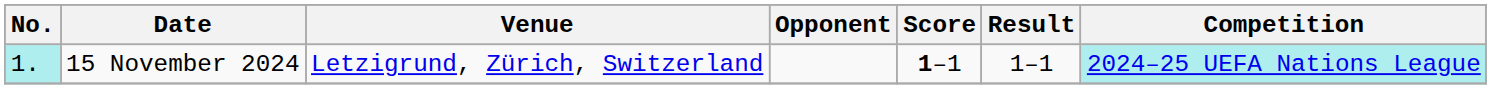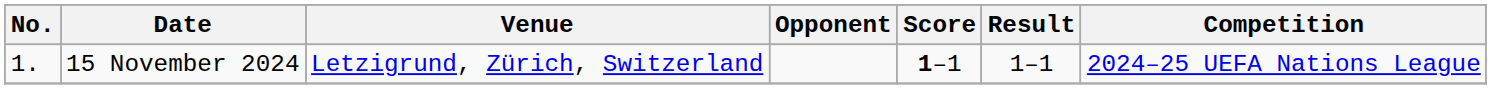15 November 2024 | No.: paleturquoise background -> no background
15 November 2024 | Competition: paleturquoise background -> no background
